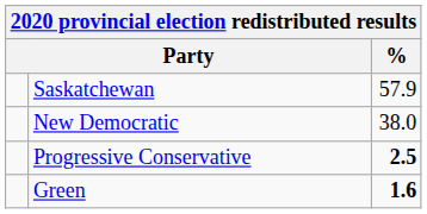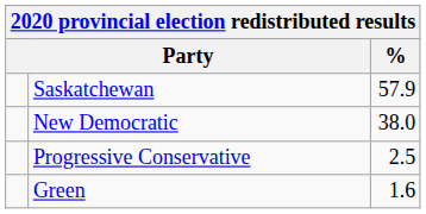Progressive Conservative | %: bold -> normal
Green | %: bold -> normal
